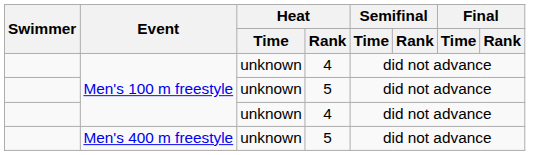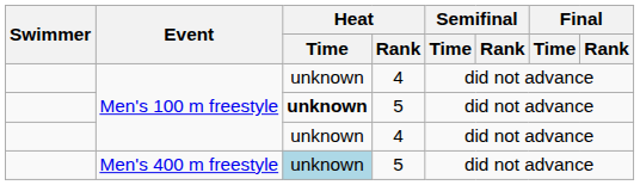Men's 100 m freestyle / 5 | Heat / Time: normal -> bold
Men's 400 m freestyle | Heat / Time: no background -> lightblue background
